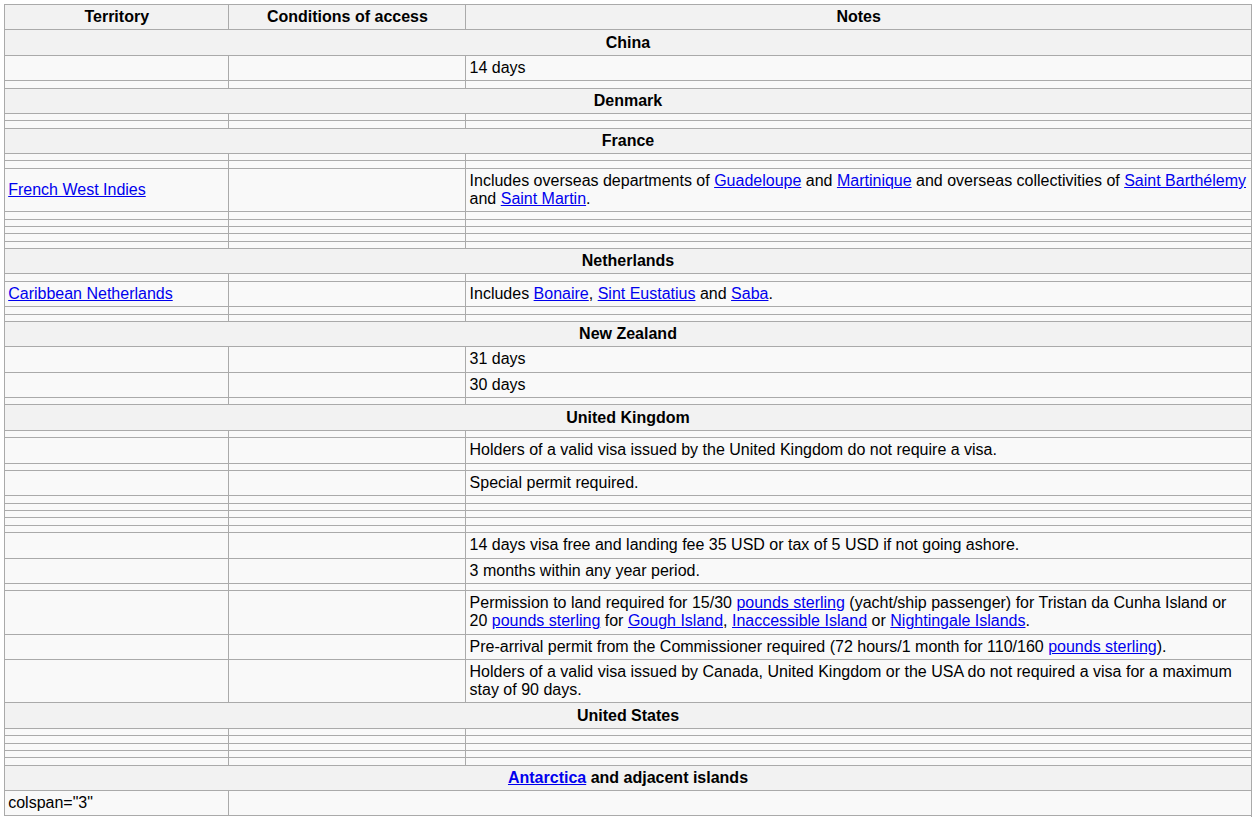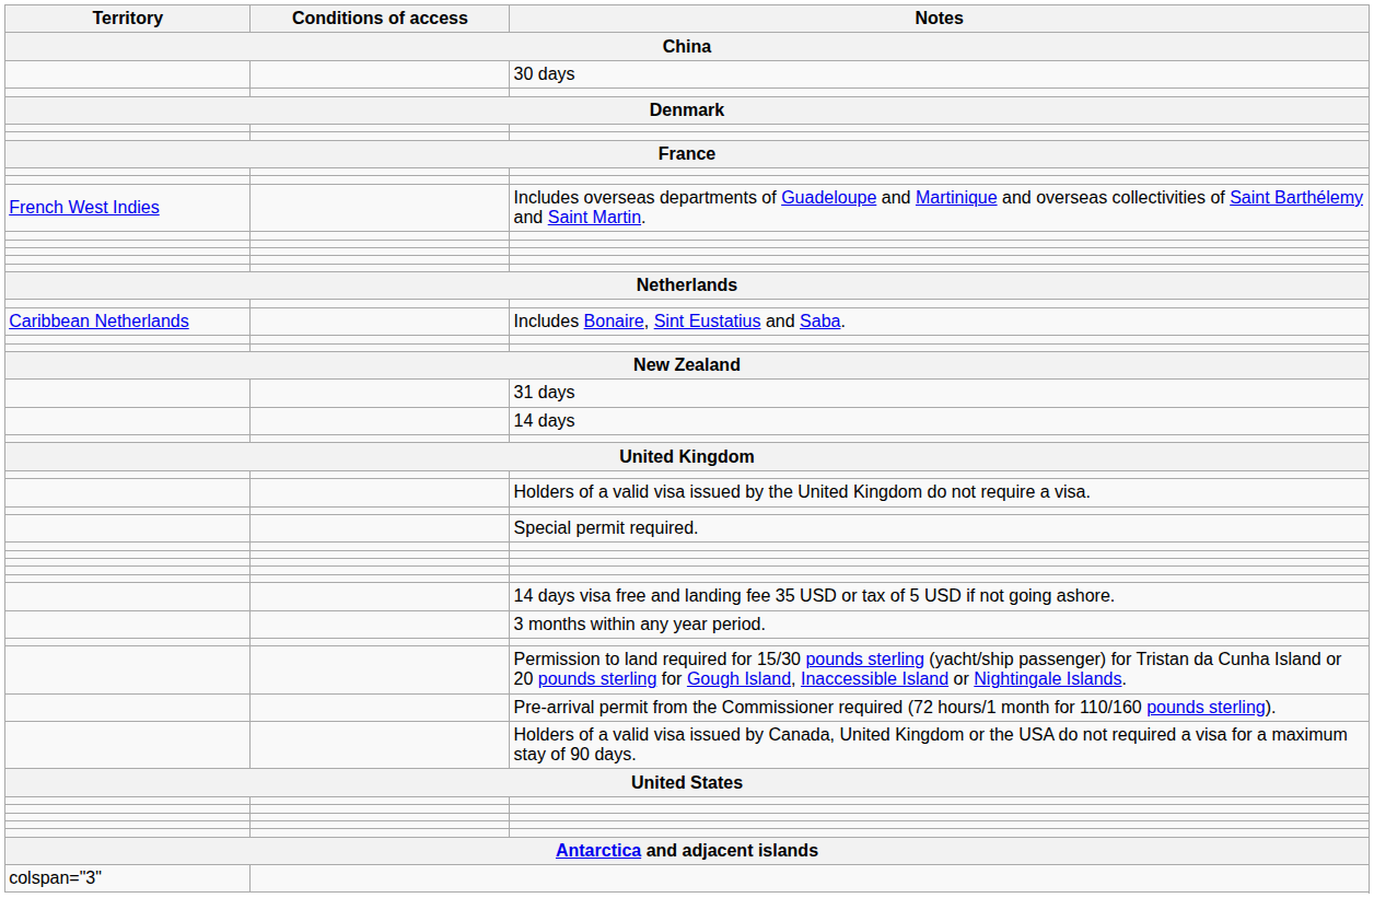rows swapped: 14 days <-> 30 days
